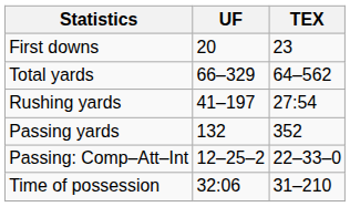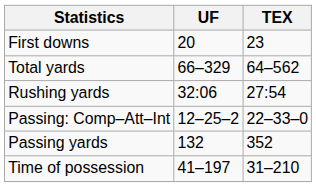Rushing yards | UF: 41–197 -> 32:06
rows swapped: Passing yards <-> Passing: Comp–Att–Int
Time of possession | UF: 32:06 -> 41–197
